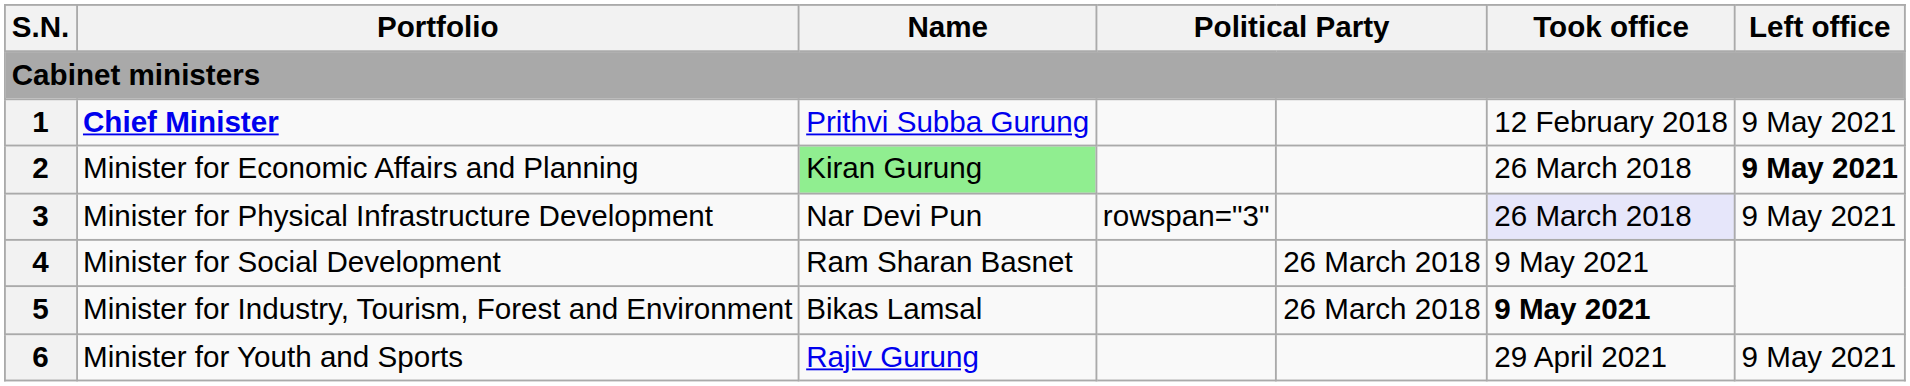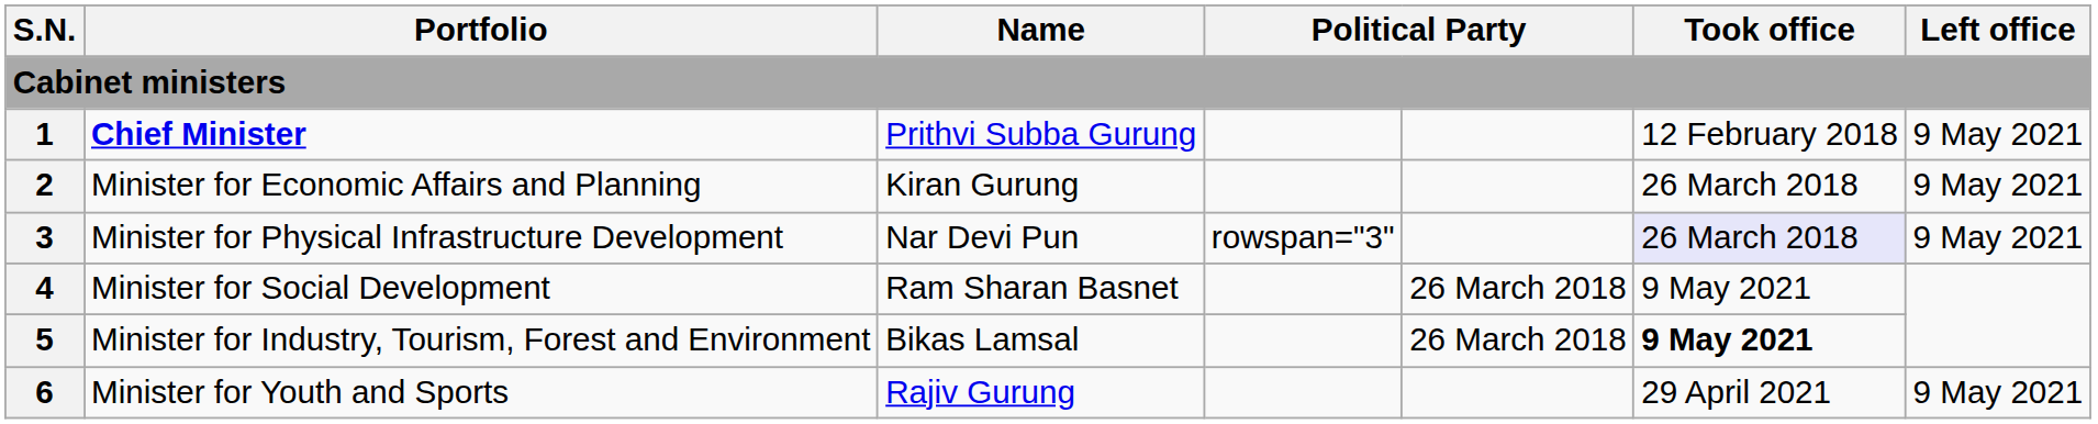Minister for Economic Affairs and Planning | Name: lightgreen background -> no background
Minister for Economic Affairs and Planning | Left office: bold -> normal
